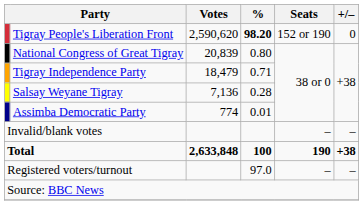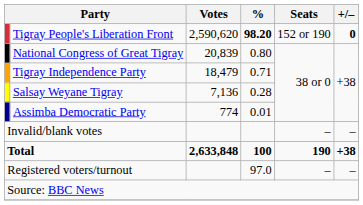Tigray People's Liberation Front | +/–: normal -> bold
